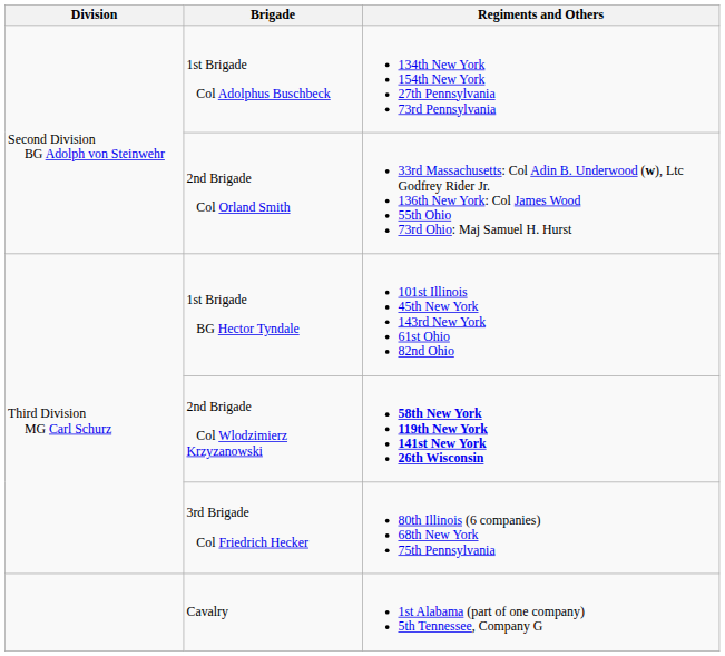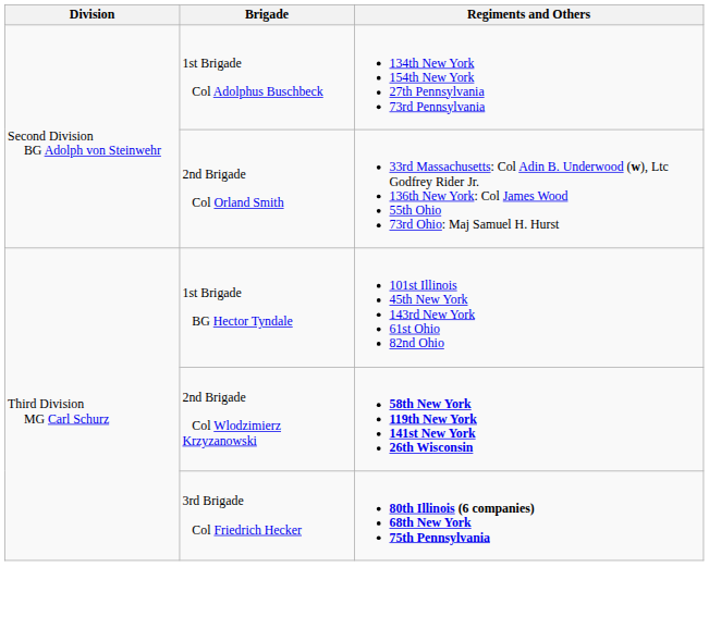3rd Brigade Col Friedrich Hecker | Regiments and Others: normal -> bold
- row: Cavalry | 1st Alabama (part of one company) 5th Tennessee, Company G
